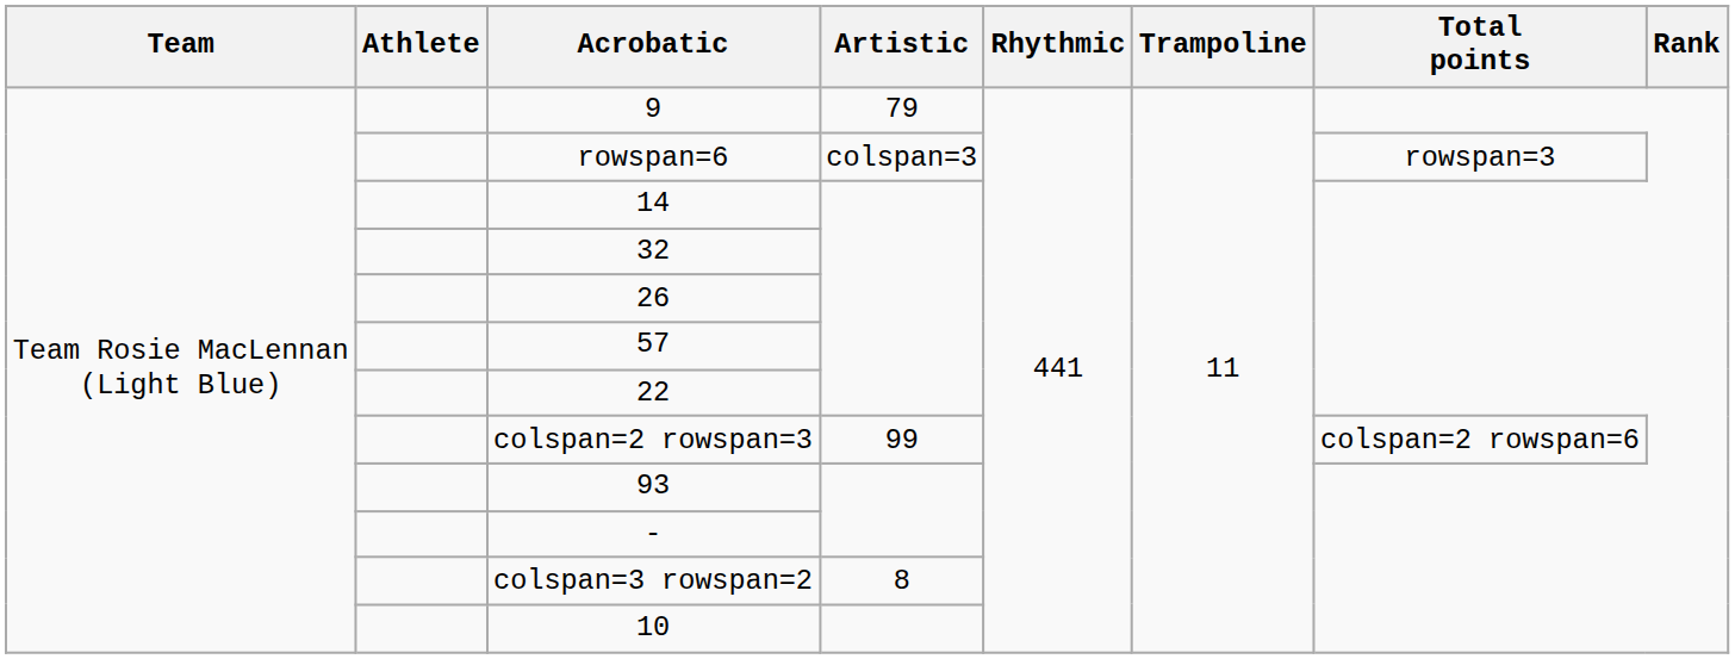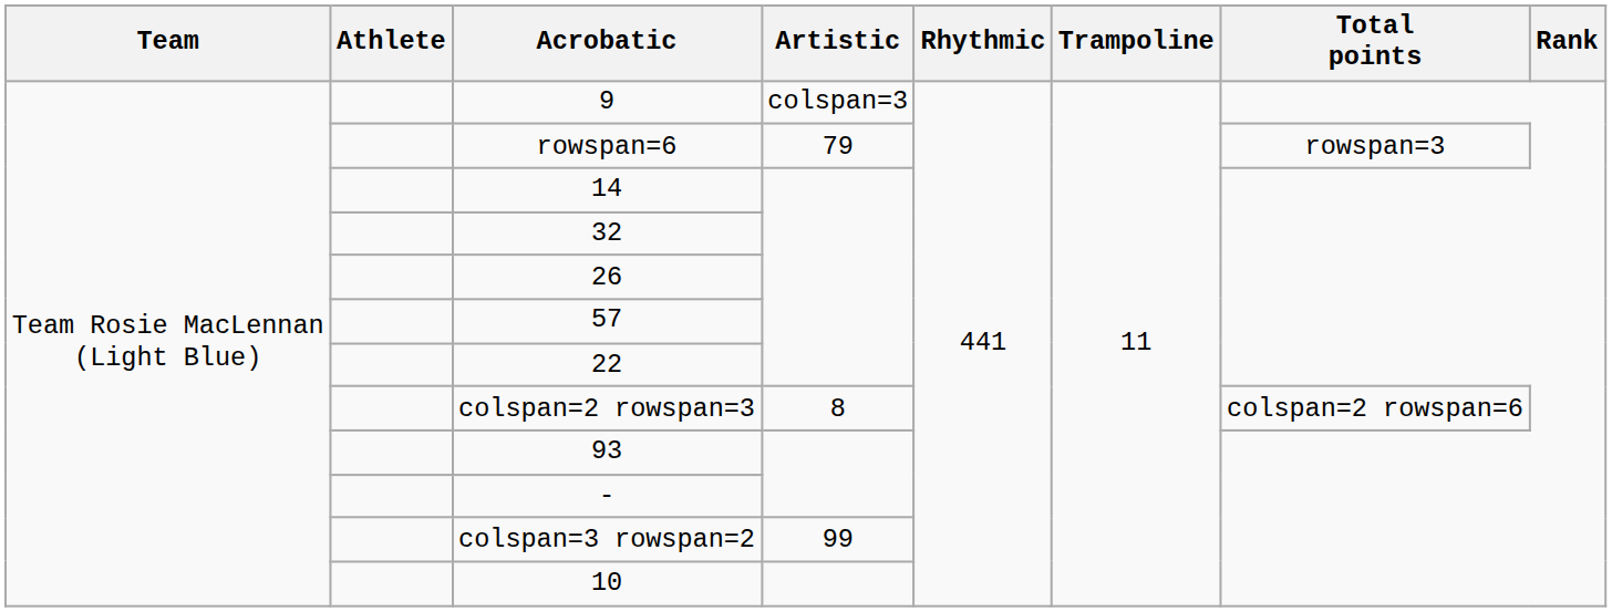9 | Artistic: 79 -> colspan=3
rowspan=6 | Artistic: colspan=3 -> 79
colspan=2 rowspan=3 | Artistic: 99 -> 8
colspan=3 rowspan=2 | Artistic: 8 -> 99
